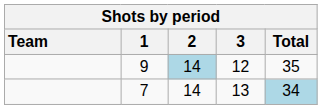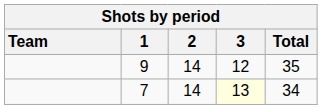9 | 2: lightblue background -> no background
7 | 3: no background -> lightyellow background
7 | Total: lightblue background -> no background
